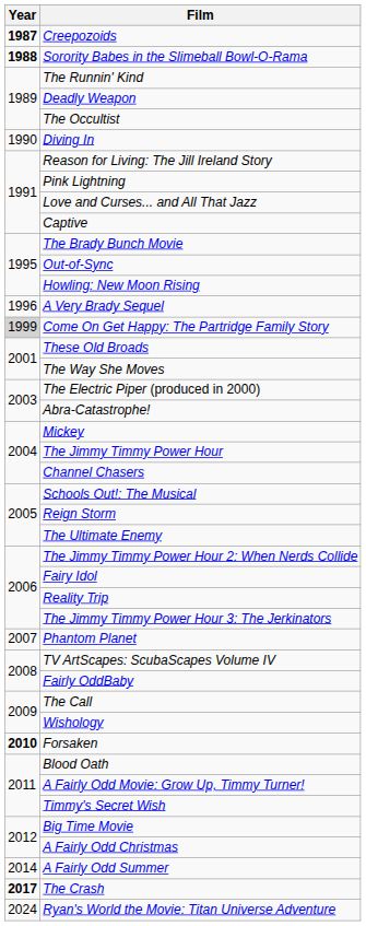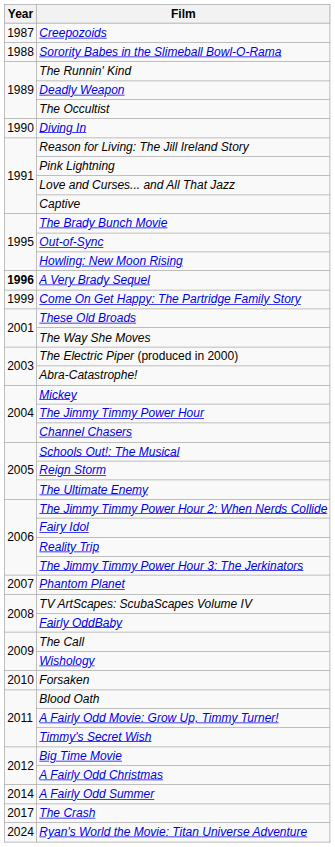Creepozoids | Year: bold -> normal
Sorority Babes in the Slimeball Bowl-O-Rama | Year: bold -> normal
A Very Brady Sequel | Year: normal -> bold
Come On Get Happy: The Partridge Family Story | Year: lightgrey background -> no background
Forsaken | Year: bold -> normal
The Crash | Year: bold -> normal
